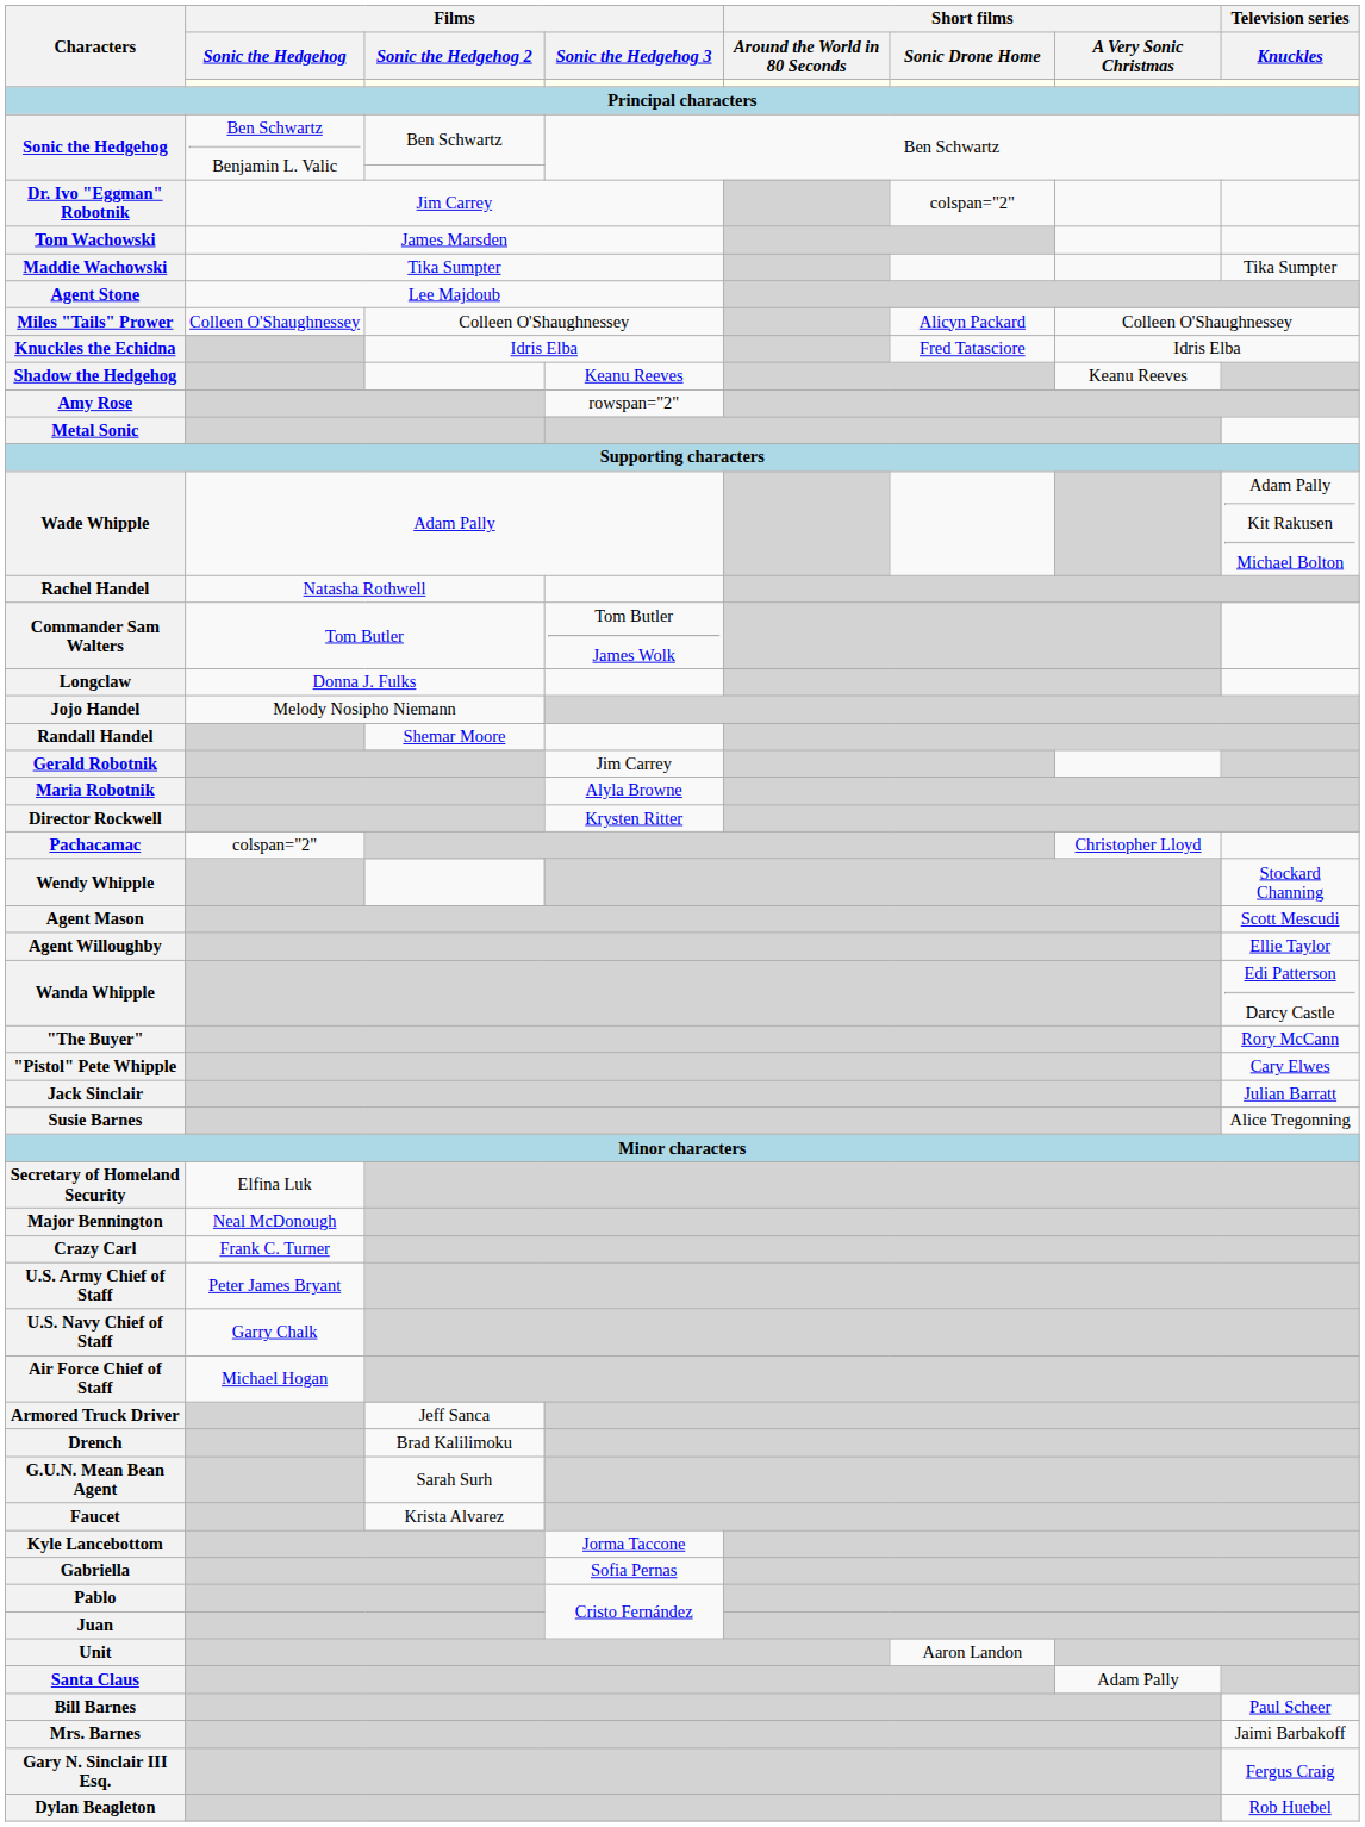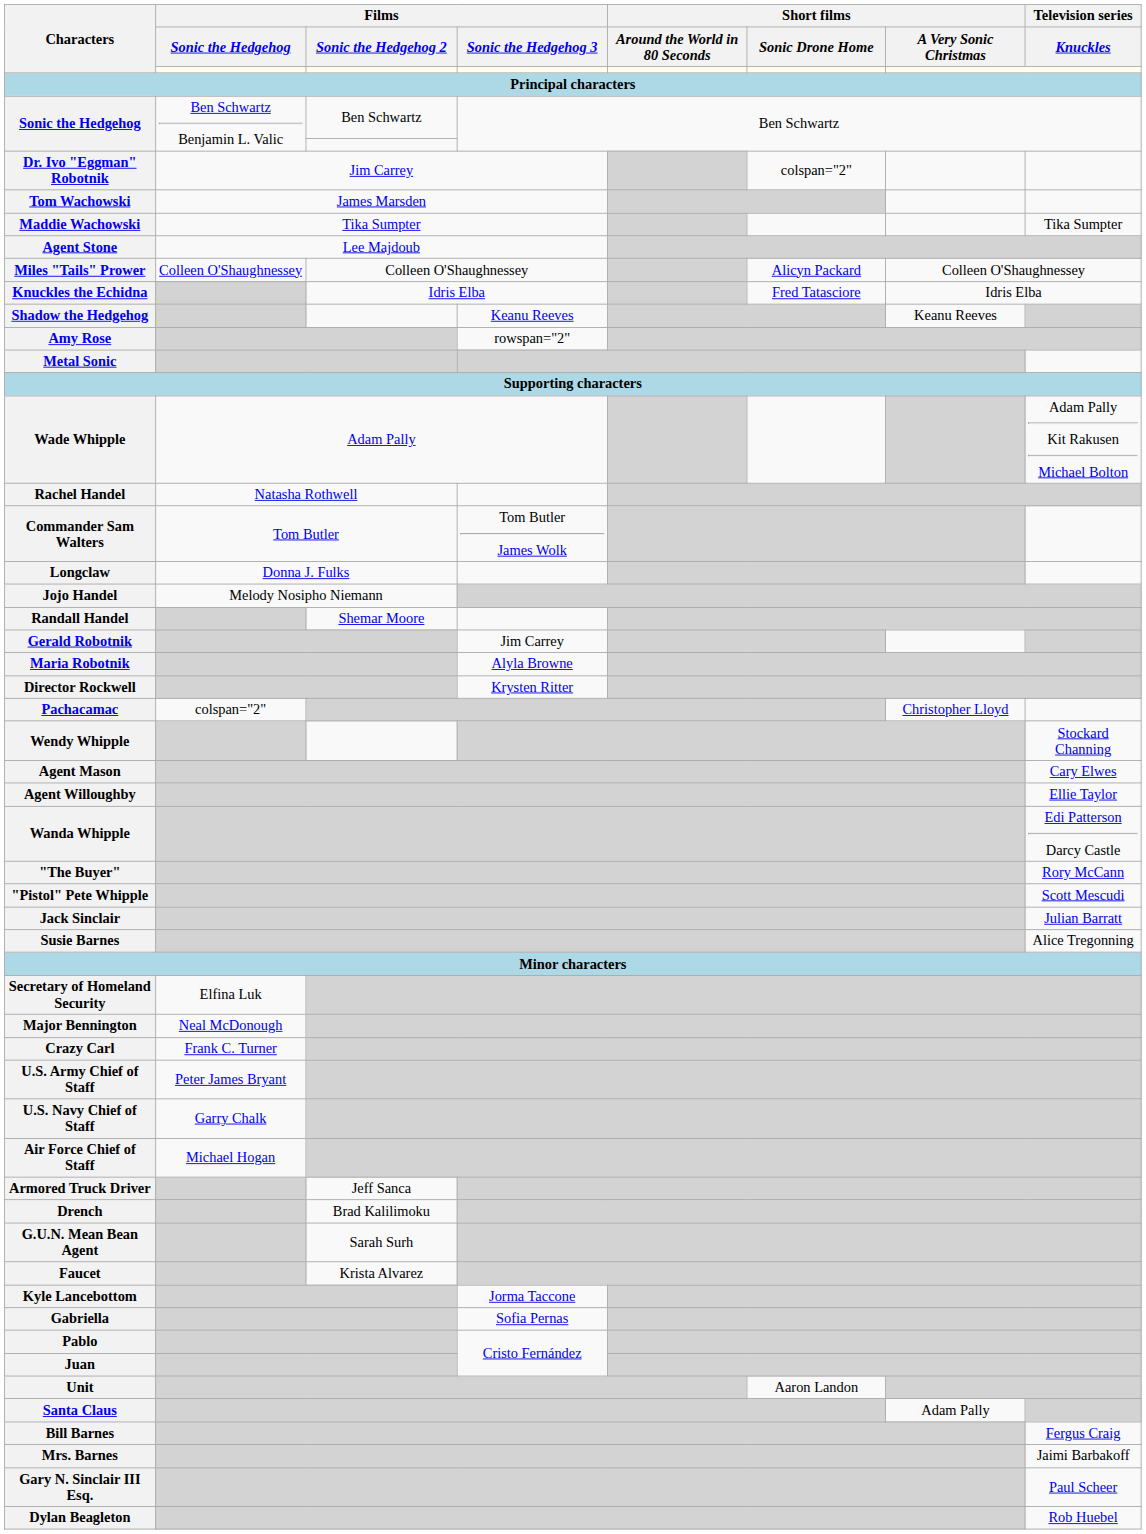Agent Mason | Television series / Knuckles / Principal characters: Scott Mescudi -> Cary Elwes
"Pistol" Pete Whipple | Television series / Knuckles / Principal characters: Cary Elwes -> Scott Mescudi
Bill Barnes | Television series / Knuckles / Principal characters: Paul Scheer -> Fergus Craig
Gary N. Sinclair III Esq. | Television series / Knuckles / Principal characters: Fergus Craig -> Paul Scheer
